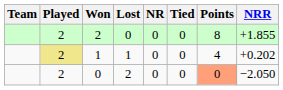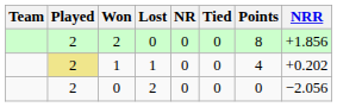row 2 | NRR: +1.855 -> +1.856
row 4 | Points: lightsalmon background -> no background
row 4 | NRR: −2.050 -> −2.056
